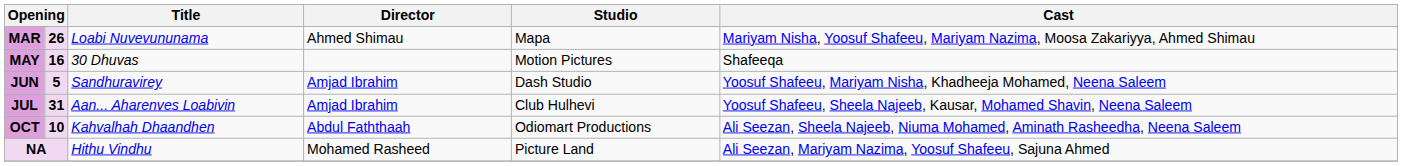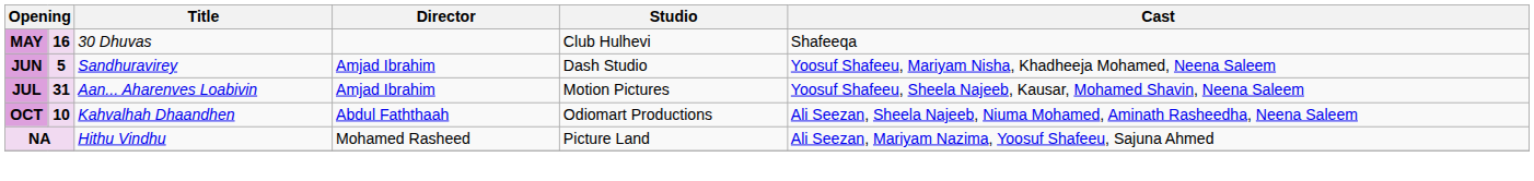- row: MAR | 26 | Loabi Nuvevununama | Ahmed Shimau | Mapa | Mariyam Nisha, Yoosuf Shafeeu, Mariyam Nazima, Moosa Zakariyya, Ahmed Shimau
MAY | Studio: Motion Pictures -> Club Hulhevi
JUL | Studio: Club Hulhevi -> Motion Pictures
